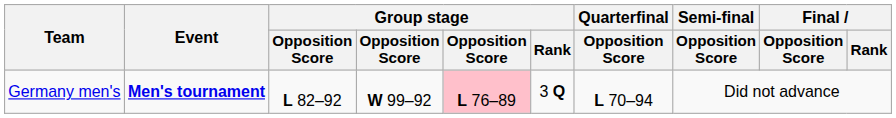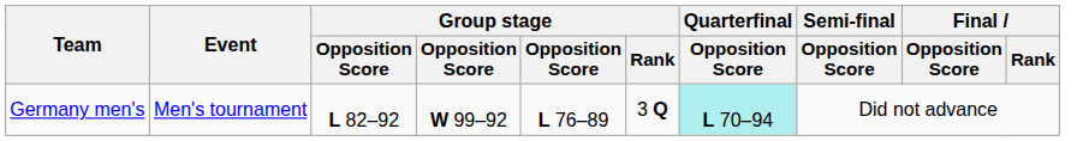Germany men's | Event: bold -> normal
Germany men's | column 5: pink background -> no background
Germany men's | Quarterfinal / Opposition Score: no background -> paleturquoise background
